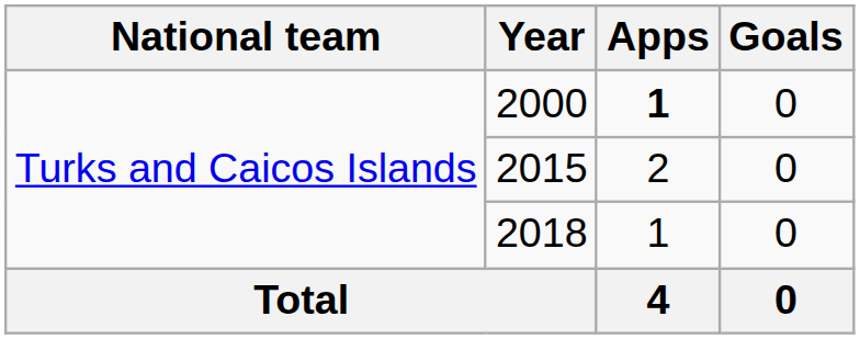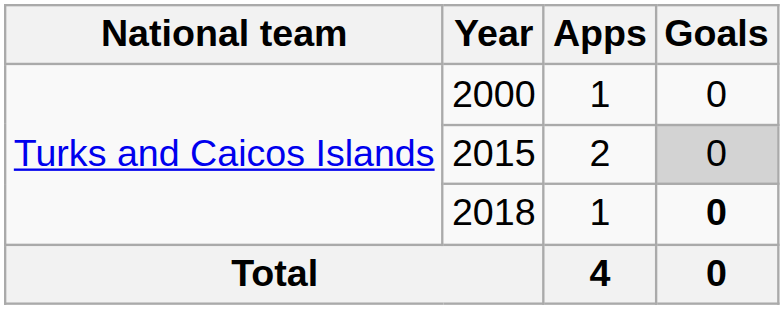2000 | Apps: bold -> normal
2015 | Goals: no background -> lightgrey background
2018 | Goals: normal -> bold
